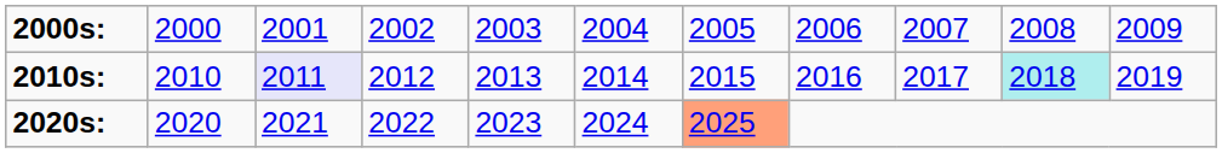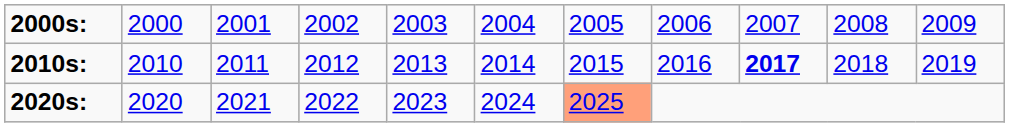2010s: | column 3: lavender background -> no background
2010s: | column 9: normal -> bold
2010s: | column 10: paleturquoise background -> no background
